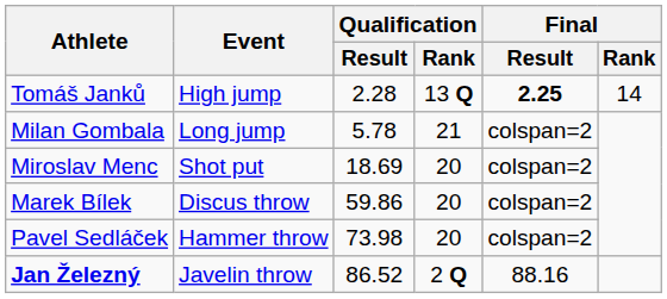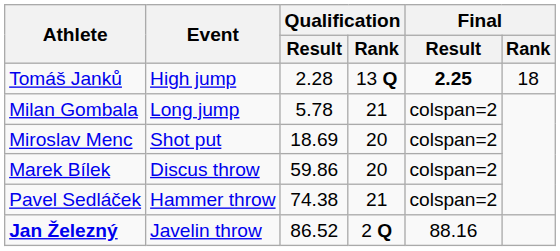Tomáš Janků | Final / Rank: 14 -> 18
Pavel Sedláček | Qualification / Result: 73.98 -> 74.38
Pavel Sedláček | Qualification / Rank: 20 -> 21
